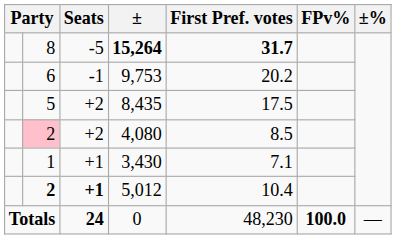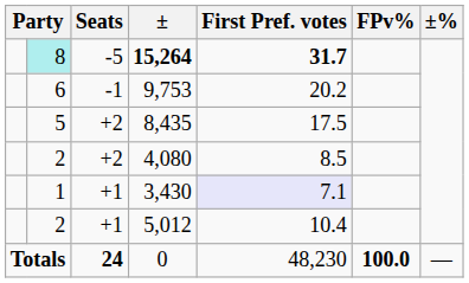15,264 | column 2: no background -> paleturquoise background
4,080 | column 2: pink background -> no background
3,430 | First Pref. votes: no background -> lavender background
5,012 | column 2: bold -> normal
5,012 | Seats: bold -> normal
